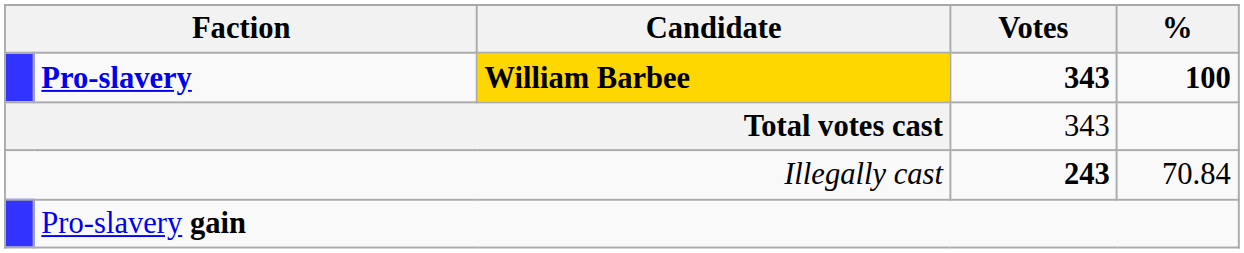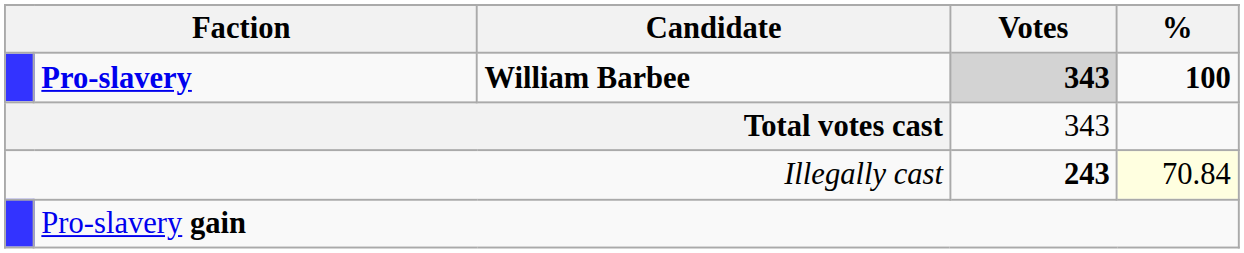Pro-slavery | Candidate: gold background -> no background
Pro-slavery | Votes: no background -> lightgrey background
Illegally cast | %: no background -> lightyellow background
